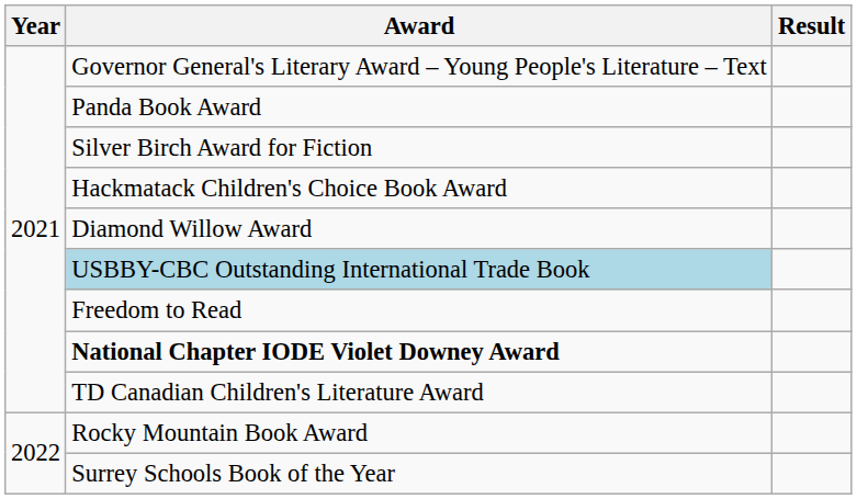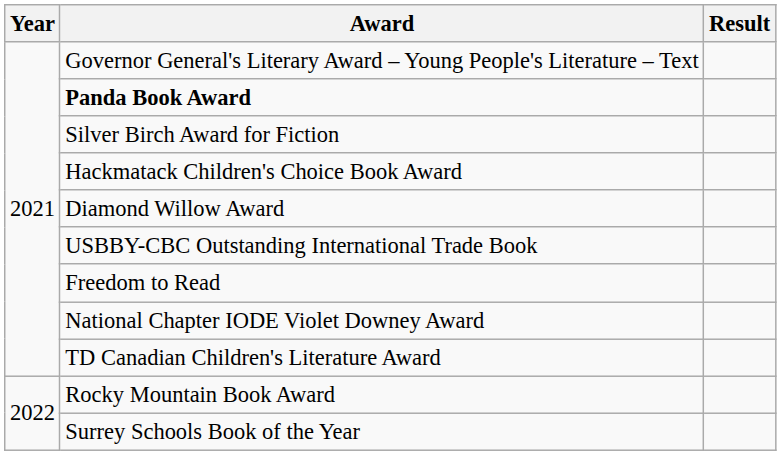Panda Book Award | Award: normal -> bold
USBBY-CBC Outstanding International Trade Book | Award: lightblue background -> no background
National Chapter IODE Violet Downey Award | Award: bold -> normal
